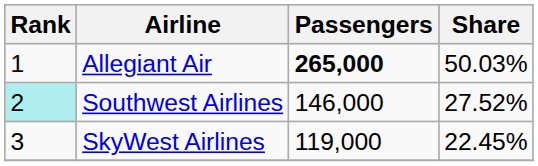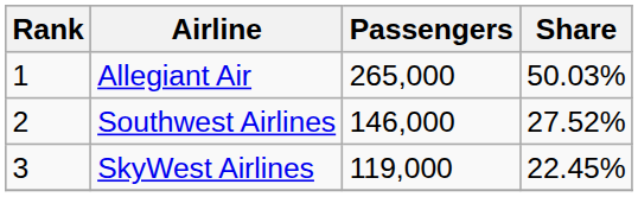Allegiant Air | Passengers: bold -> normal
Southwest Airlines | Rank: paleturquoise background -> no background
